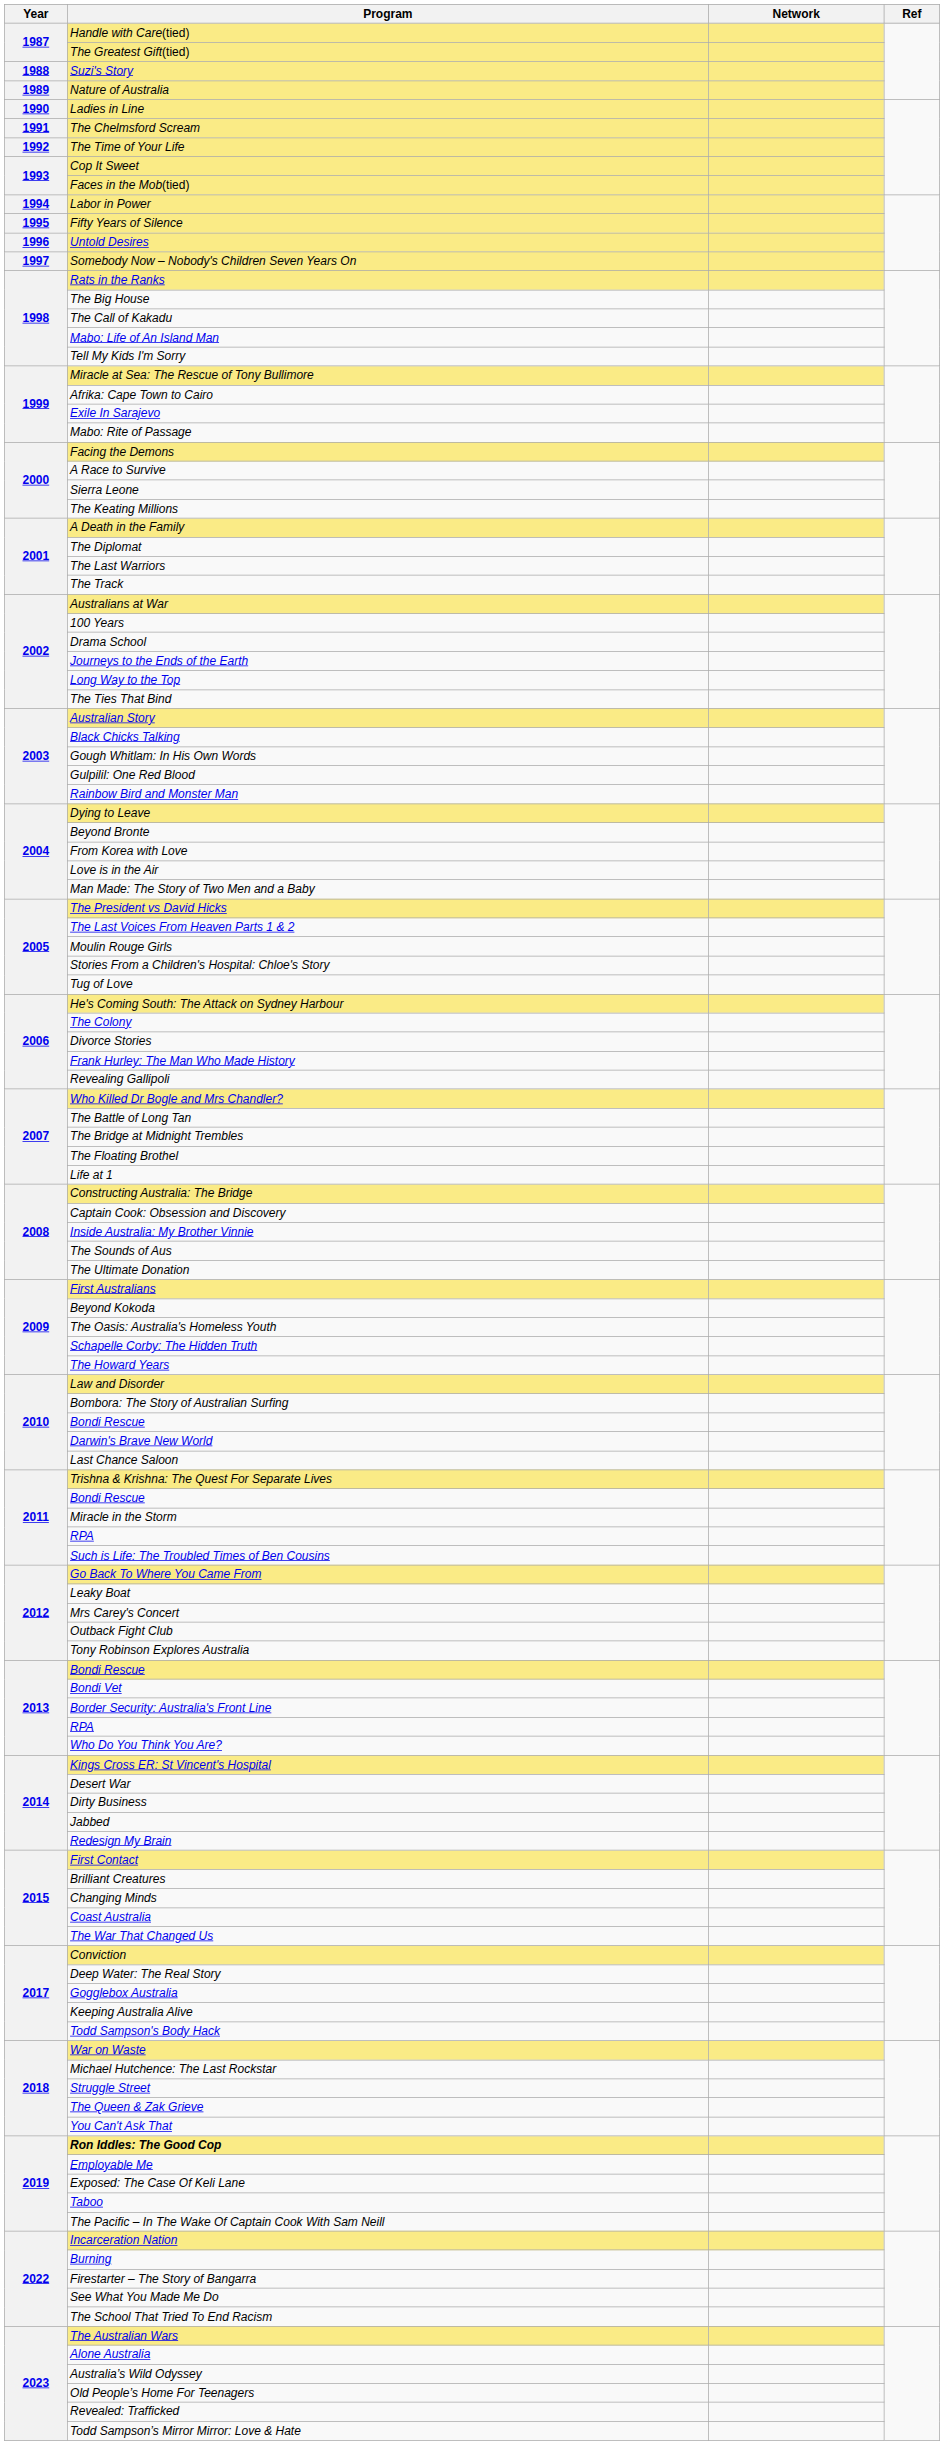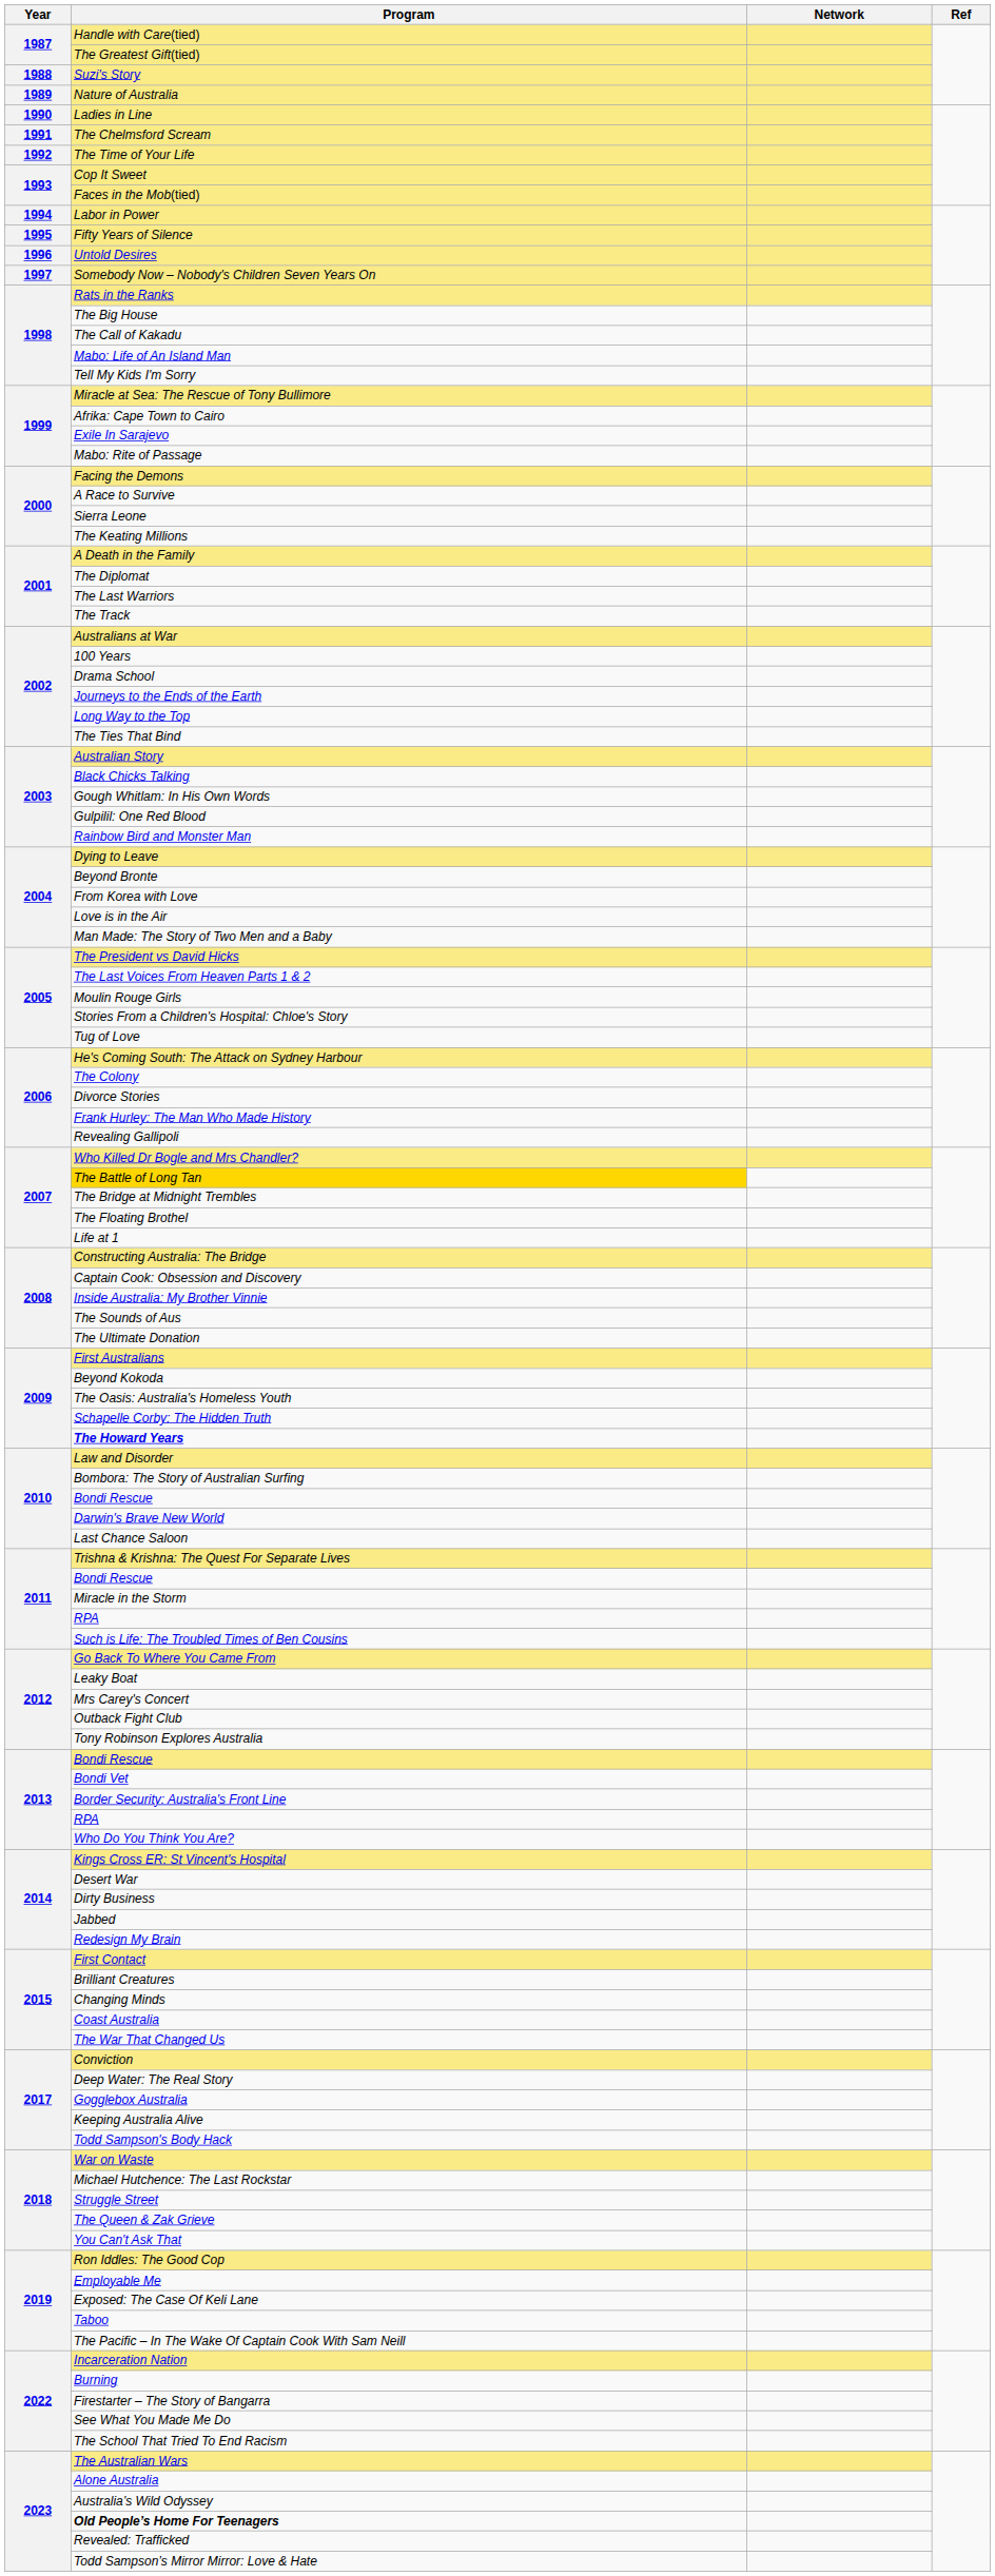The Battle of Long Tan | Program: no background -> gold background
The Howard Years | Program: normal -> bold
Ron Iddles: The Good Cop | Program: bold -> normal
Old People’s Home For Teenagers | Program: normal -> bold
